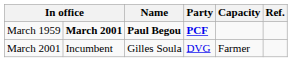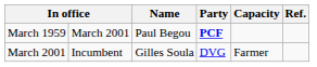March 1959 | column 2: bold -> normal
March 1959 | Name: bold -> normal
